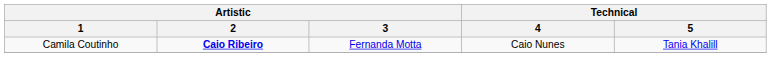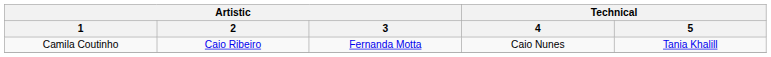Camila Coutinho | Artistic / 2: bold -> normal
